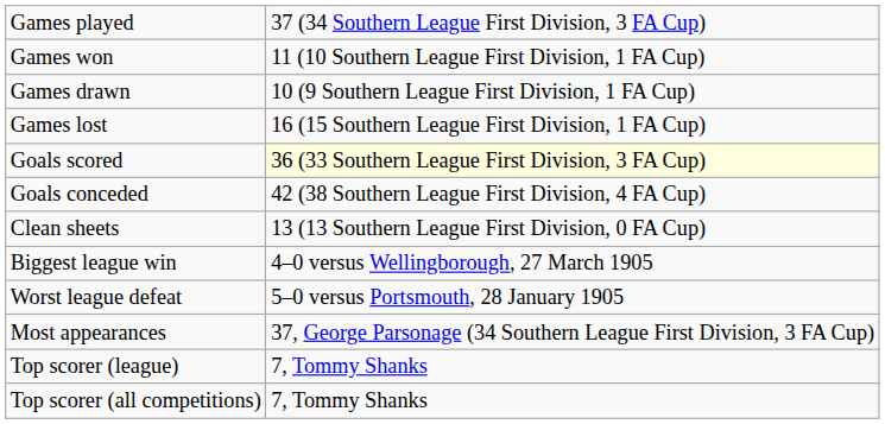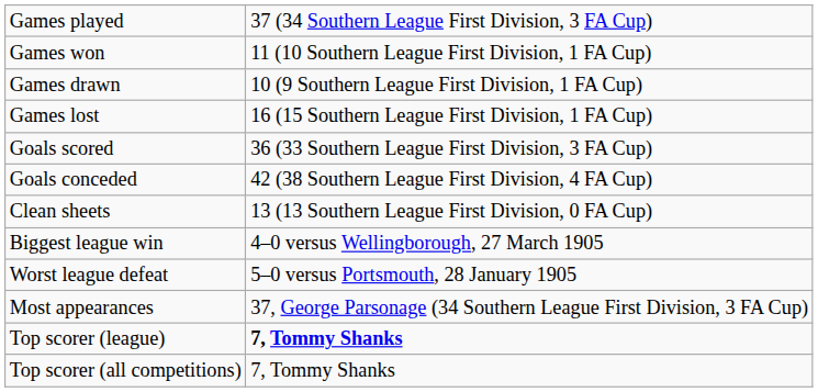Goals scored | column 2: lightyellow background -> no background
Top scorer (league) | column 2: normal -> bold
